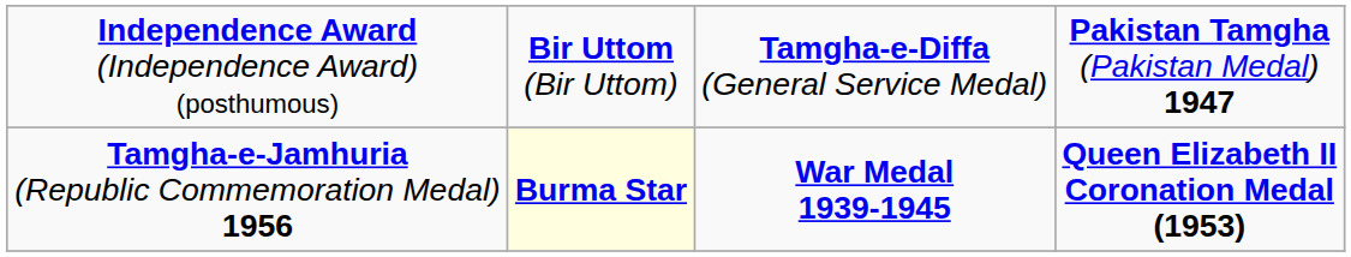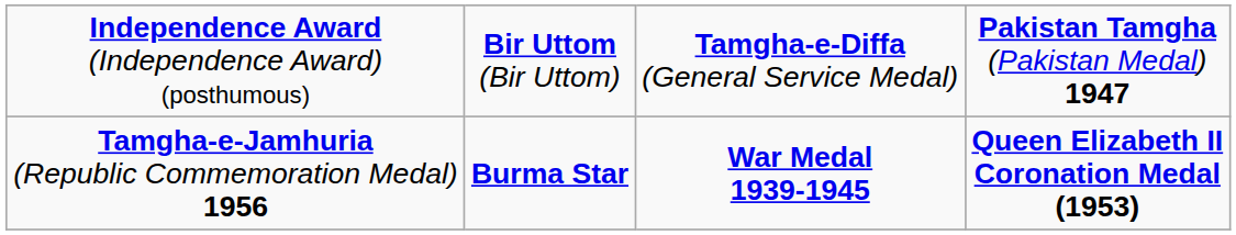Tamgha-e-Jamhuria (Republic Commemoration Medal) 1956 | column 2: lightyellow background -> no background
